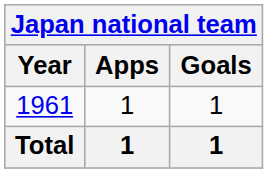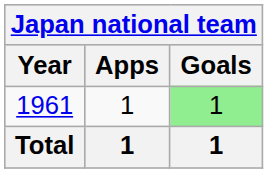1961 | Goals: no background -> lightgreen background
